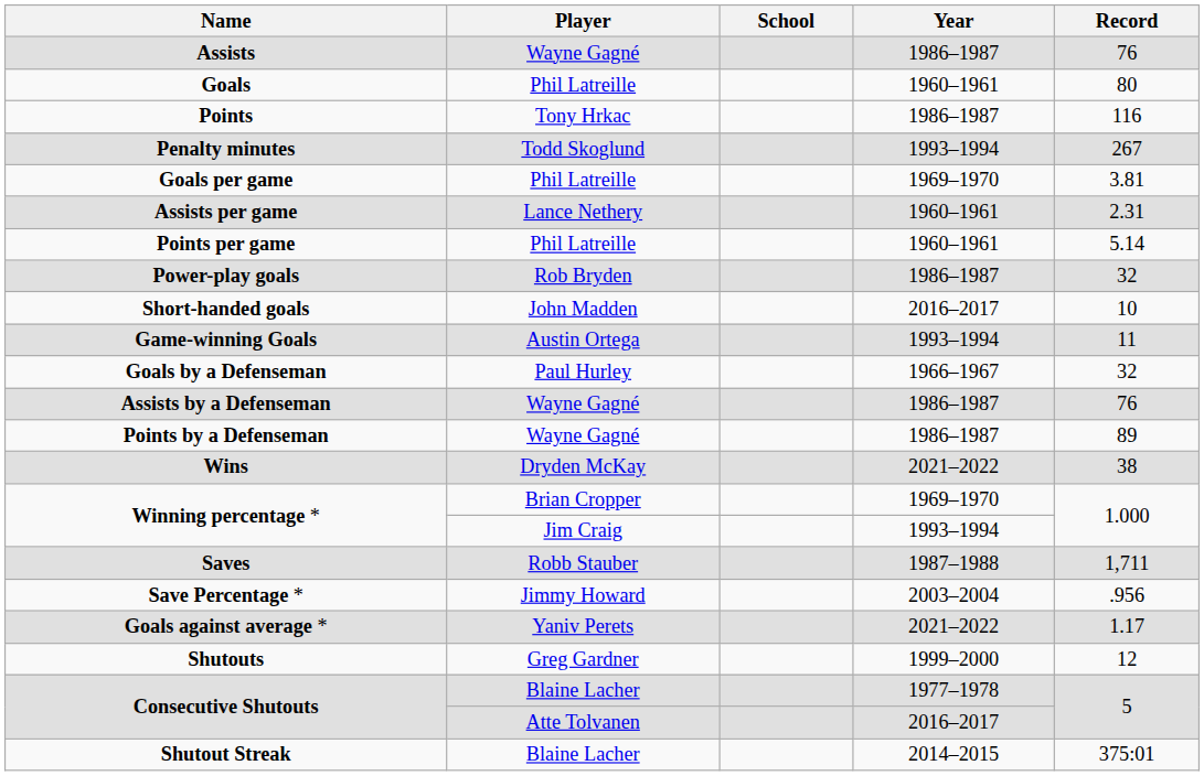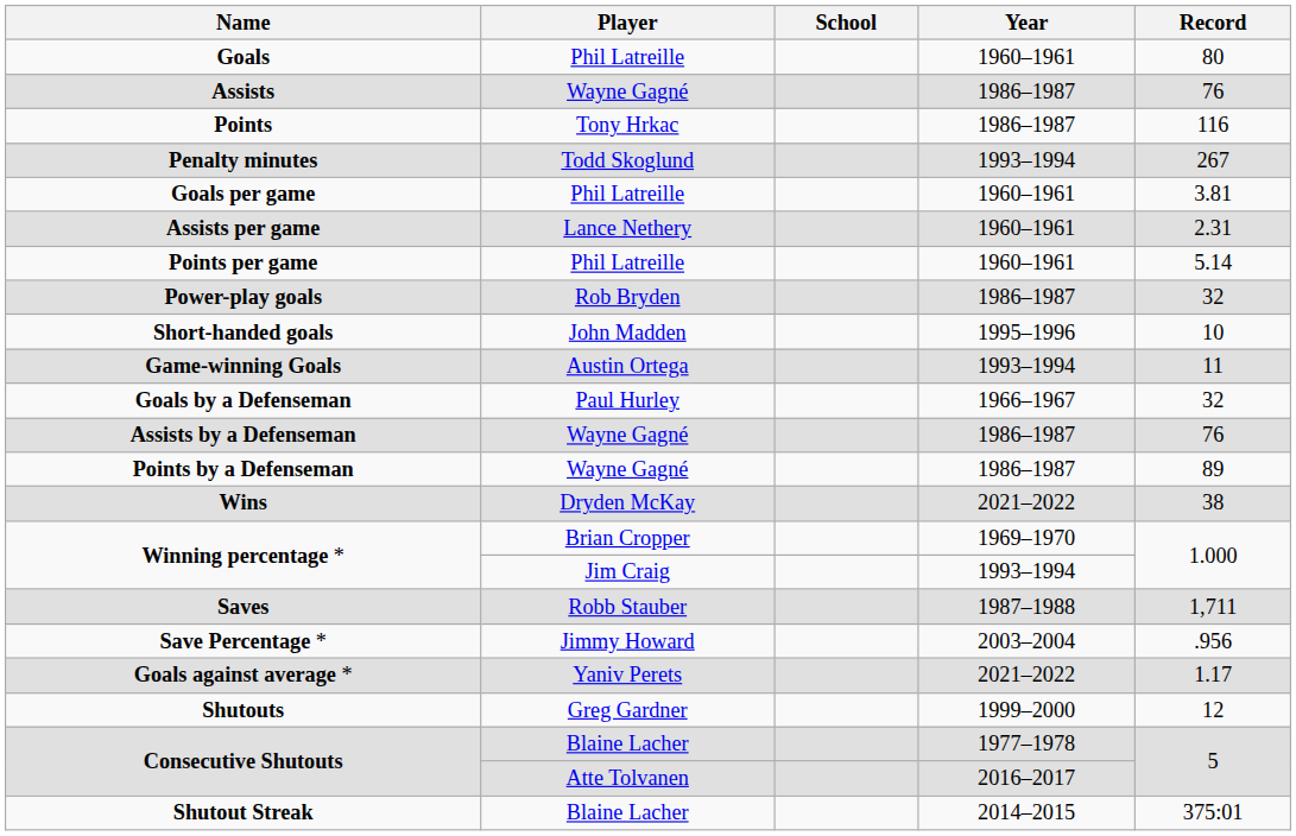rows swapped: Goals <-> Assists
Goals per game | Year: 1969–1970 -> 1960–1961
Short-handed goals | Year: 2016–2017 -> 1995–1996
